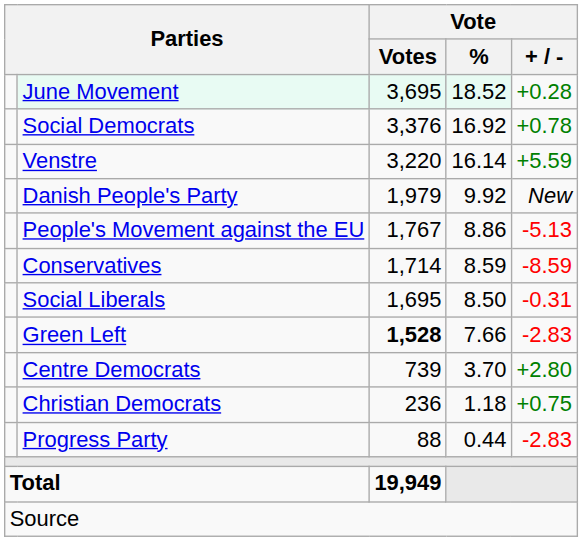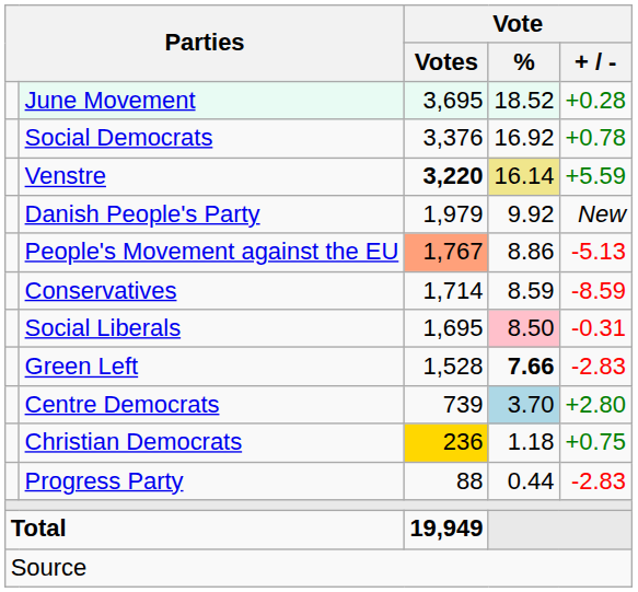Venstre | Vote / Votes: normal -> bold
Venstre | Vote / %: no background -> khaki background
People's Movement against the EU | Vote / Votes: no background -> lightsalmon background
Social Liberals | Vote / %: no background -> pink background
Green Left | Vote / Votes: bold -> normal
Green Left | Vote / %: normal -> bold
Centre Democrats | Vote / %: no background -> lightblue background
Christian Democrats | Vote / Votes: no background -> gold background
